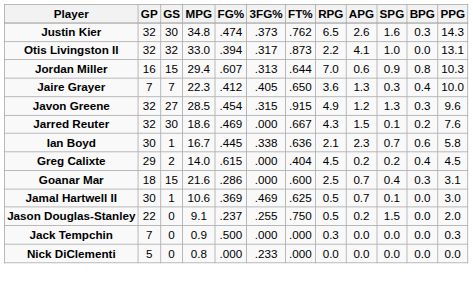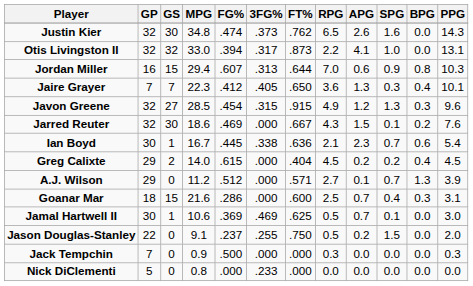Justin Kier | BPG: 0.3 -> 0.0
Jaire Grayer | PPG: 10.0 -> 10.1
Ian Boyd | PPG: 5.8 -> 5.4
+ row: A.J. Wilson | 29 | 0 | 11.2 | .512 | .000 | .571 | 2.7 | 0.1 | 0.7 | 1.3 | 3.9
